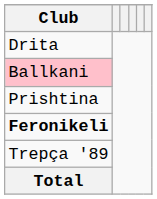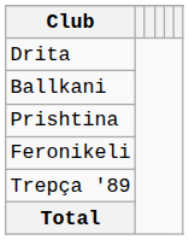Ballkani | Club: pink background -> no background
Feronikeli | Club: bold -> normal
